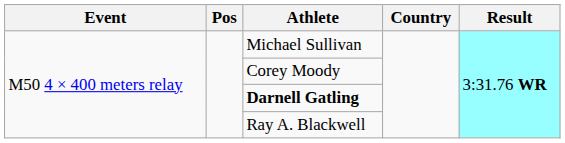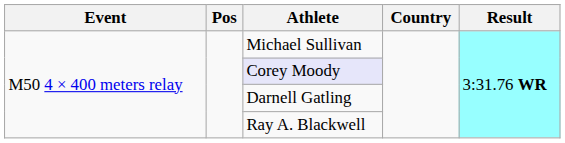Corey Moody | Athlete: no background -> lavender background
Darnell Gatling | Athlete: bold -> normal
